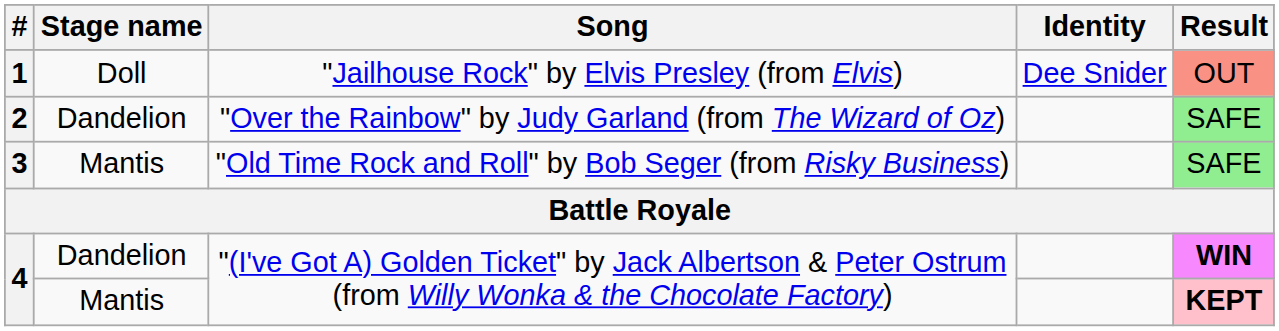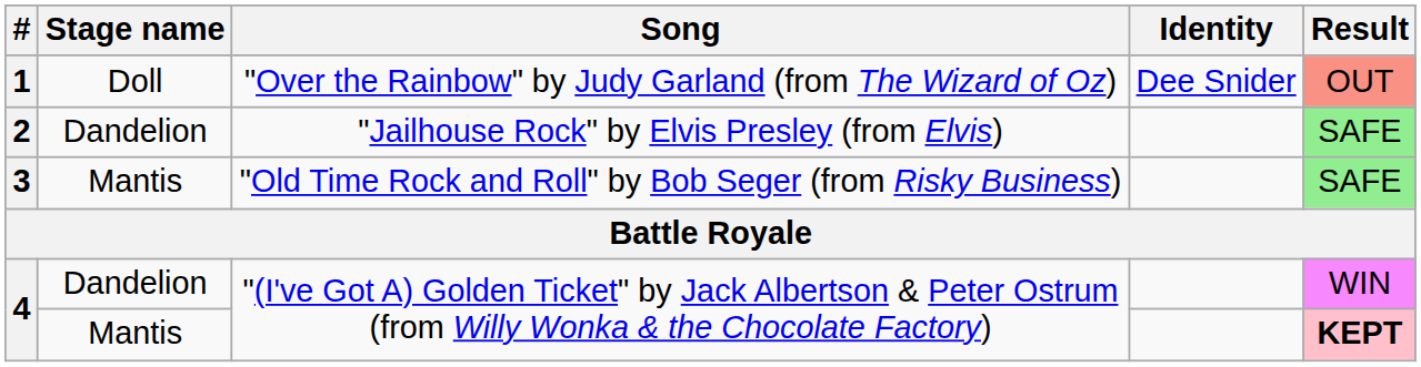1 | Song: "Jailhouse Rock" by Elvis Presley (from Elvis) -> "Over the Rainbow" by Judy Garland (from The Wizard of Oz)
2 | Song: "Over the Rainbow" by Judy Garland (from The Wizard of Oz) -> "Jailhouse Rock" by Elvis Presley (from Elvis)
4 / Dandelion | Result: bold -> normal
